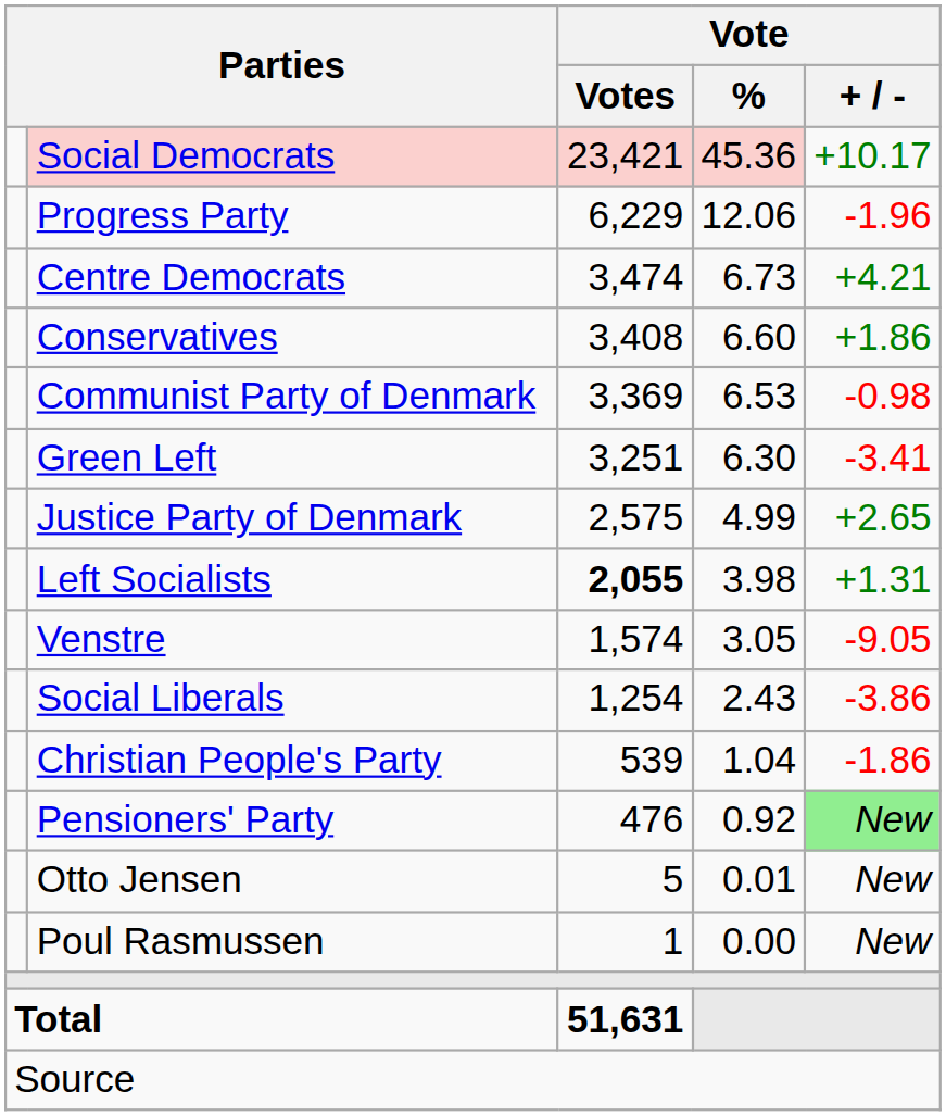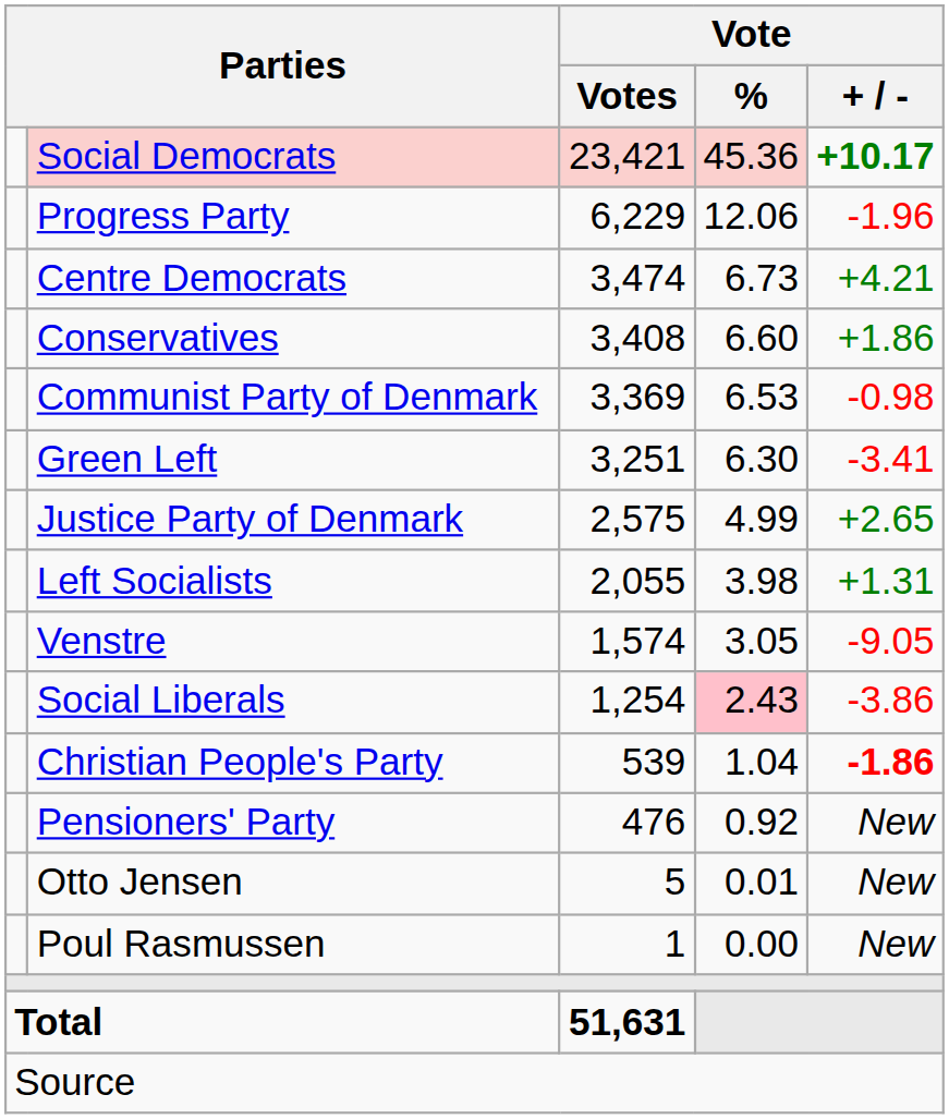Social Democrats | Vote / + / -: normal -> bold
Left Socialists | Vote / Votes: bold -> normal
Social Liberals | Vote / %: no background -> pink background
Christian People's Party | Vote / + / -: normal -> bold
Pensioners' Party | Vote / + / -: lightgreen background -> no background
